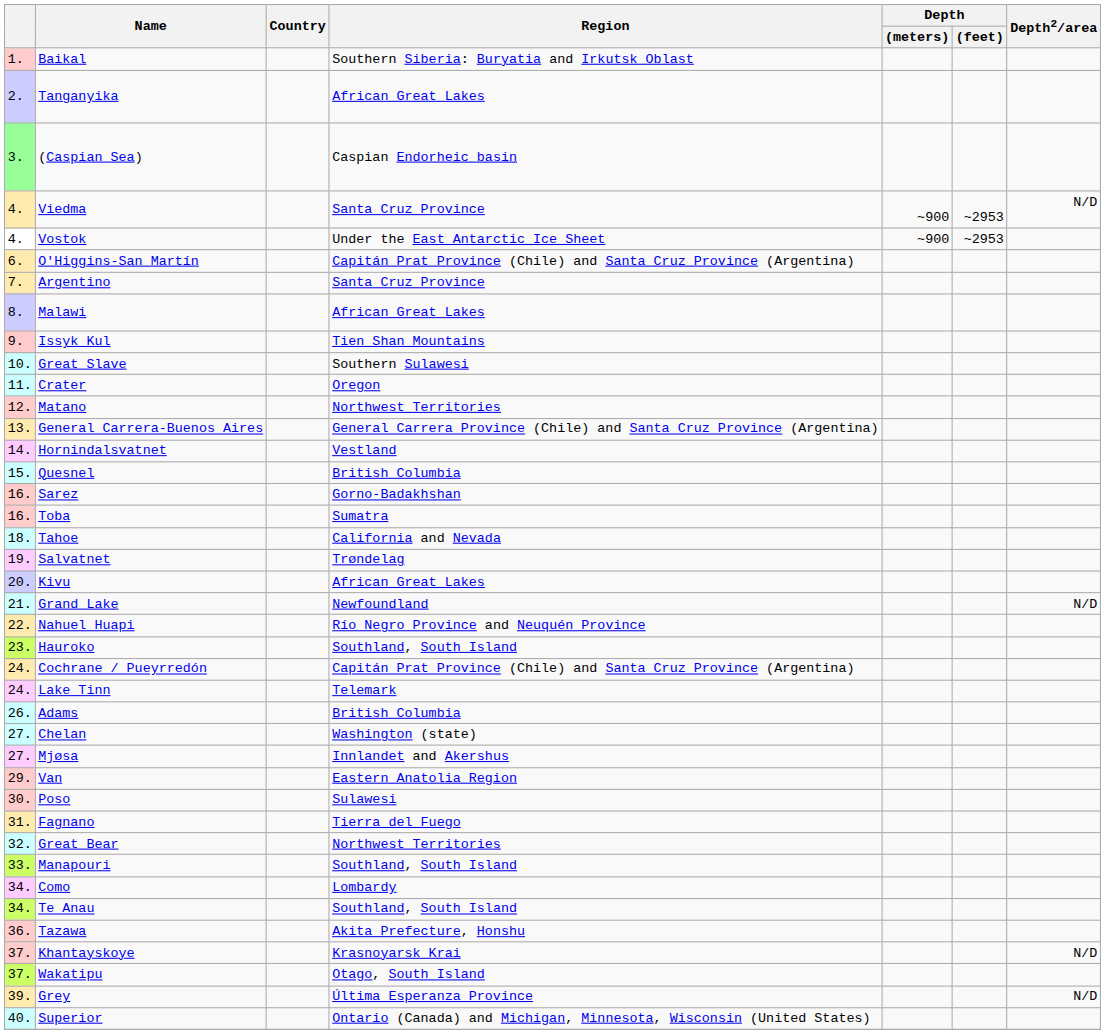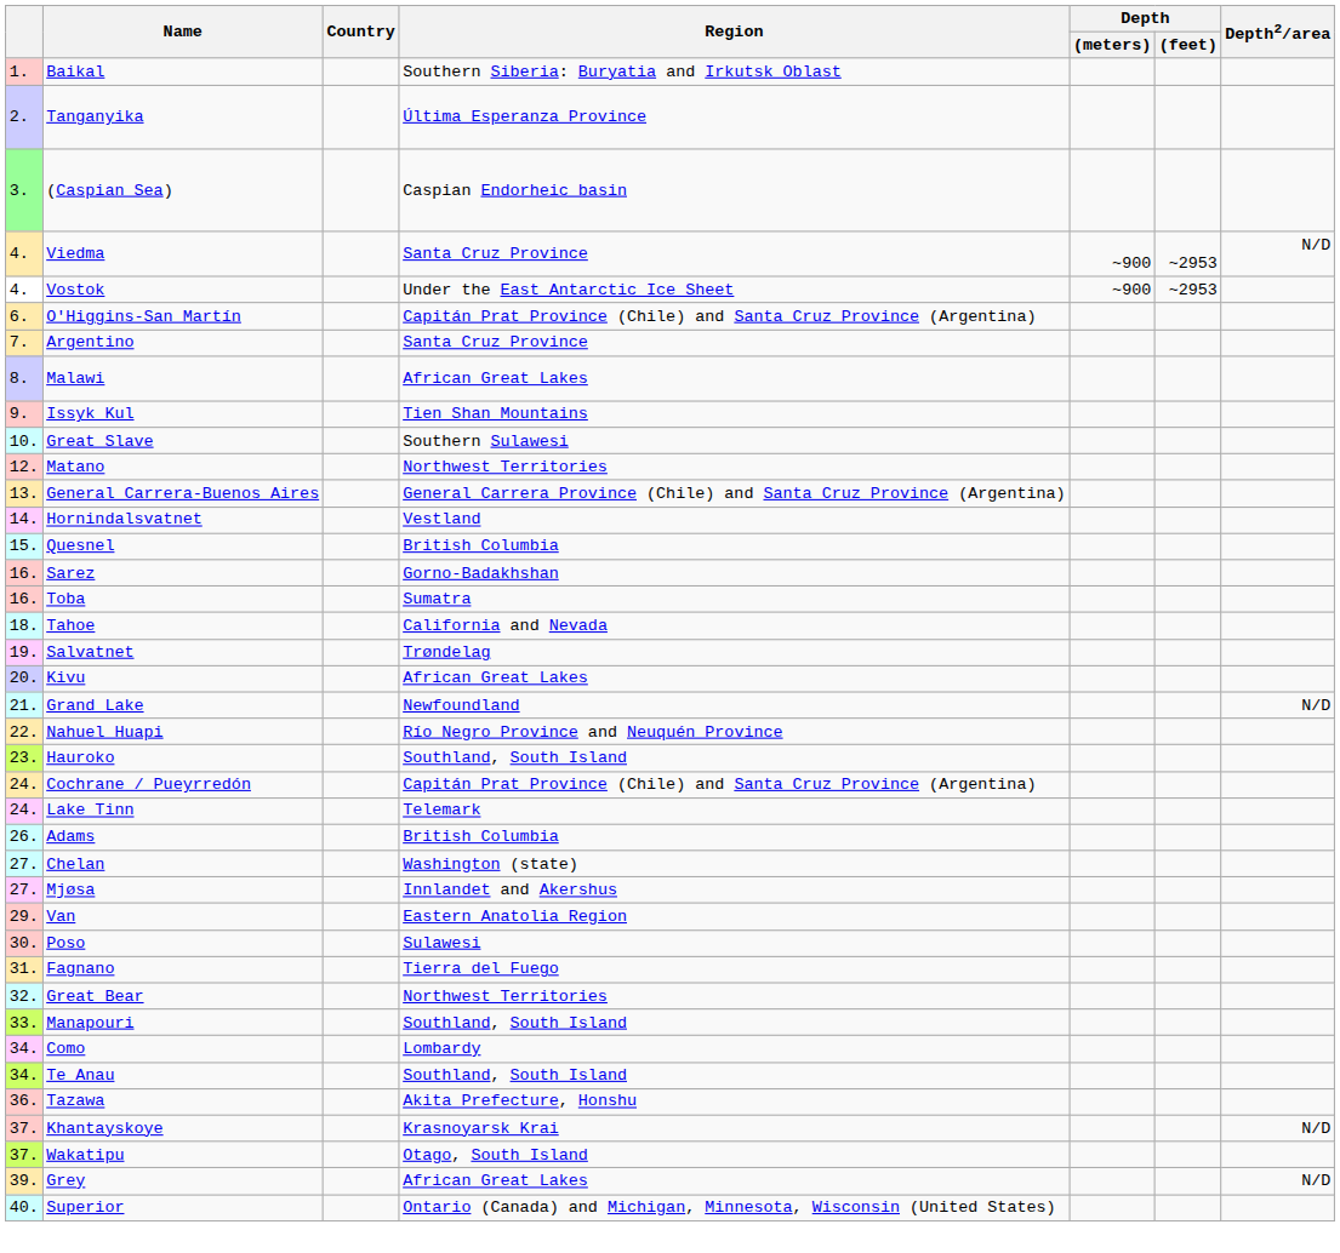Tanganyika | Region: African Great Lakes -> Última Esperanza Province
- row: 11. | Crater | Oregon
Grey | Region: Última Esperanza Province -> African Great Lakes
